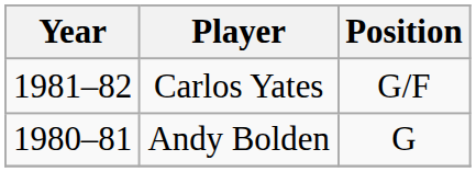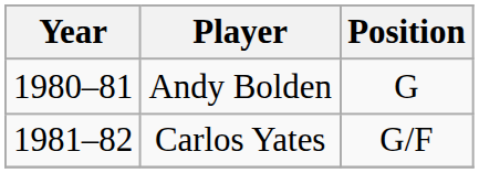rows swapped: Andy Bolden <-> Carlos Yates
